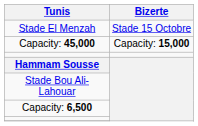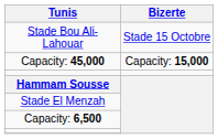row 2 | Tunis: Stade El Menzah -> Stade Bou Ali-Lahouar
row 6 | Tunis: Stade Bou Ali-Lahouar -> Stade El Menzah
